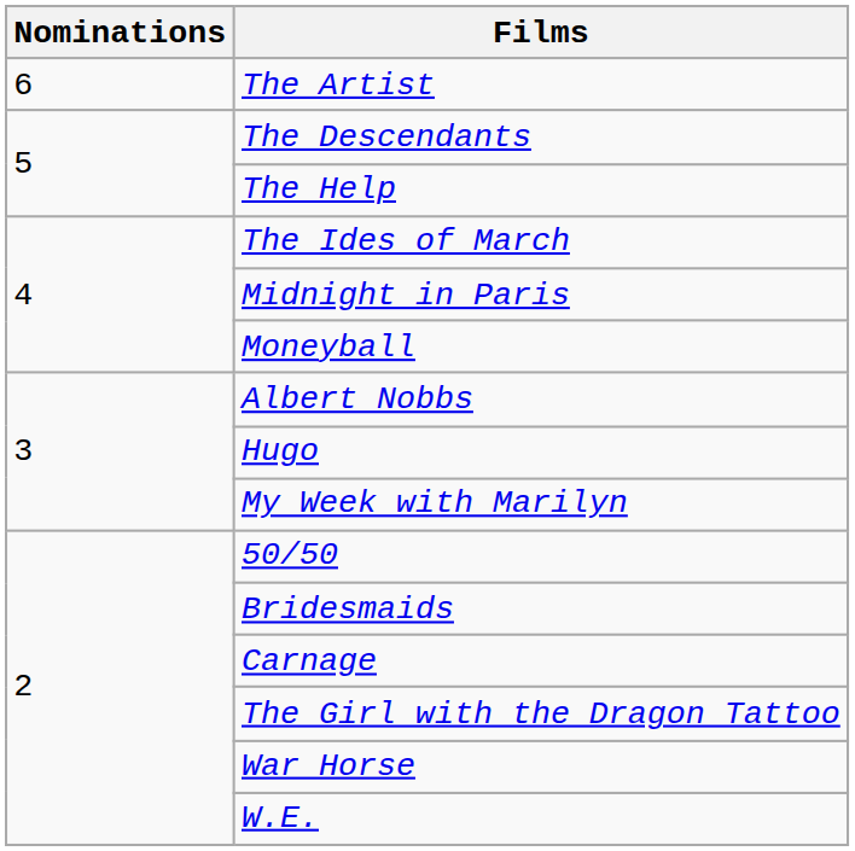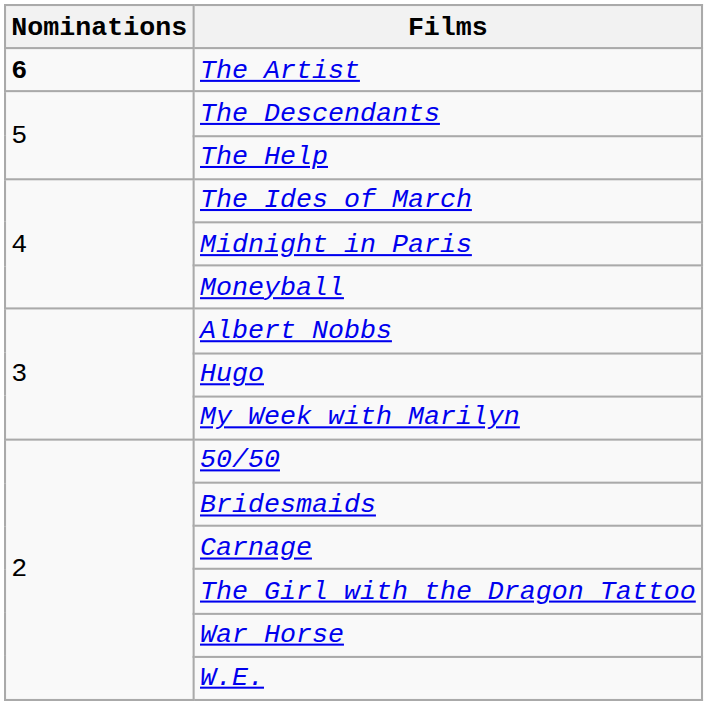The Artist | Nominations: normal -> bold
